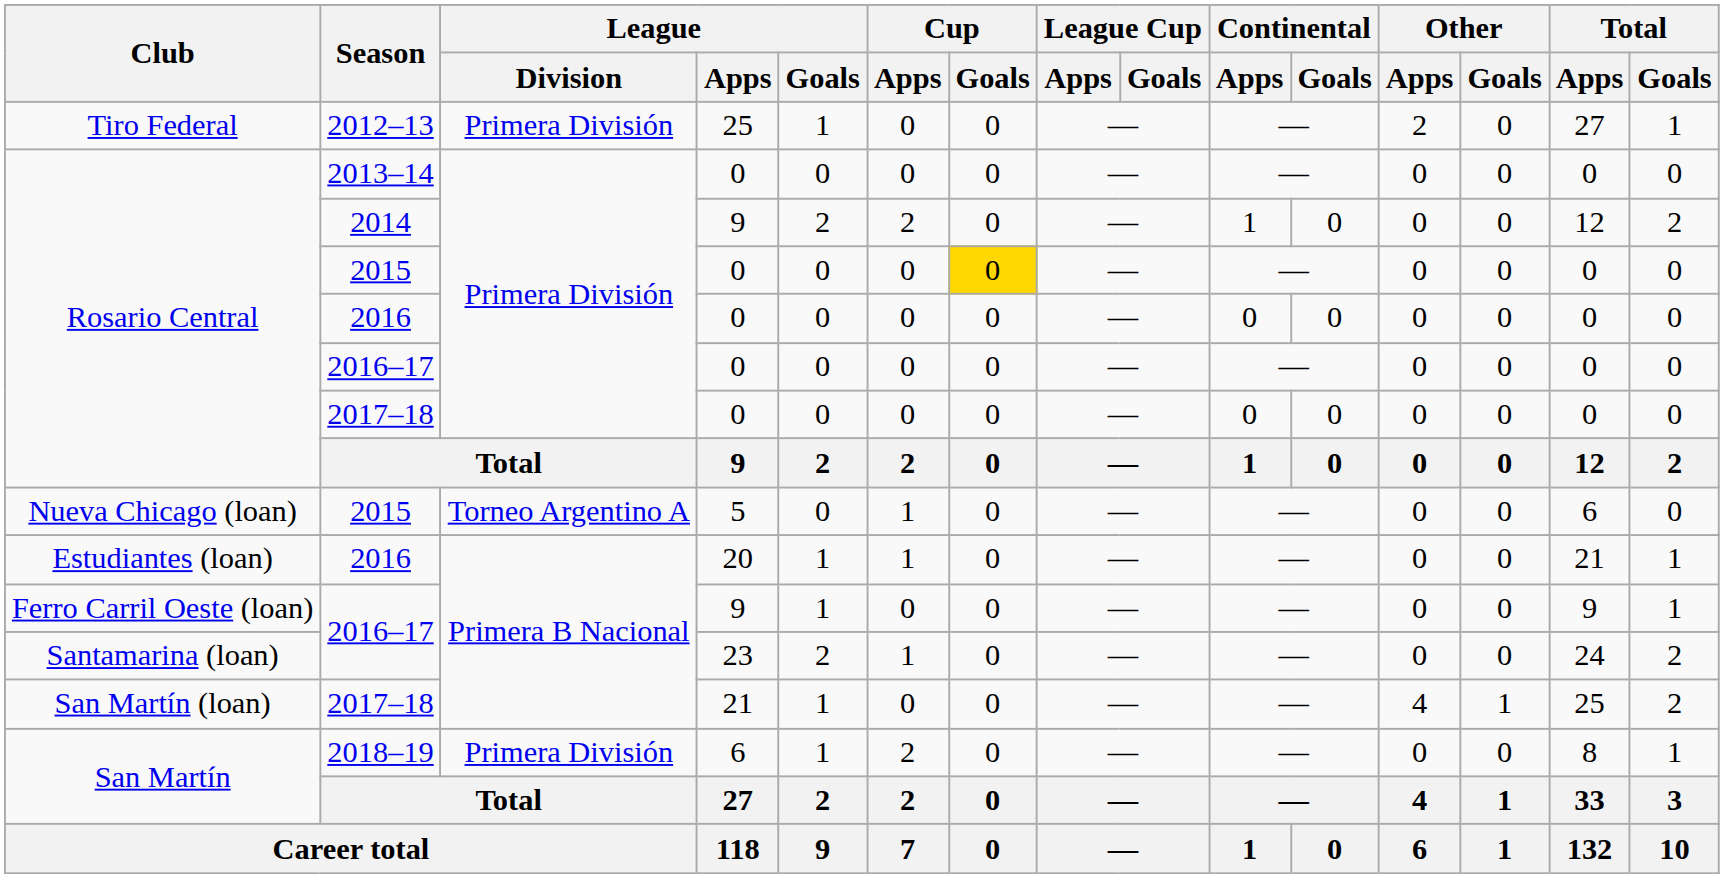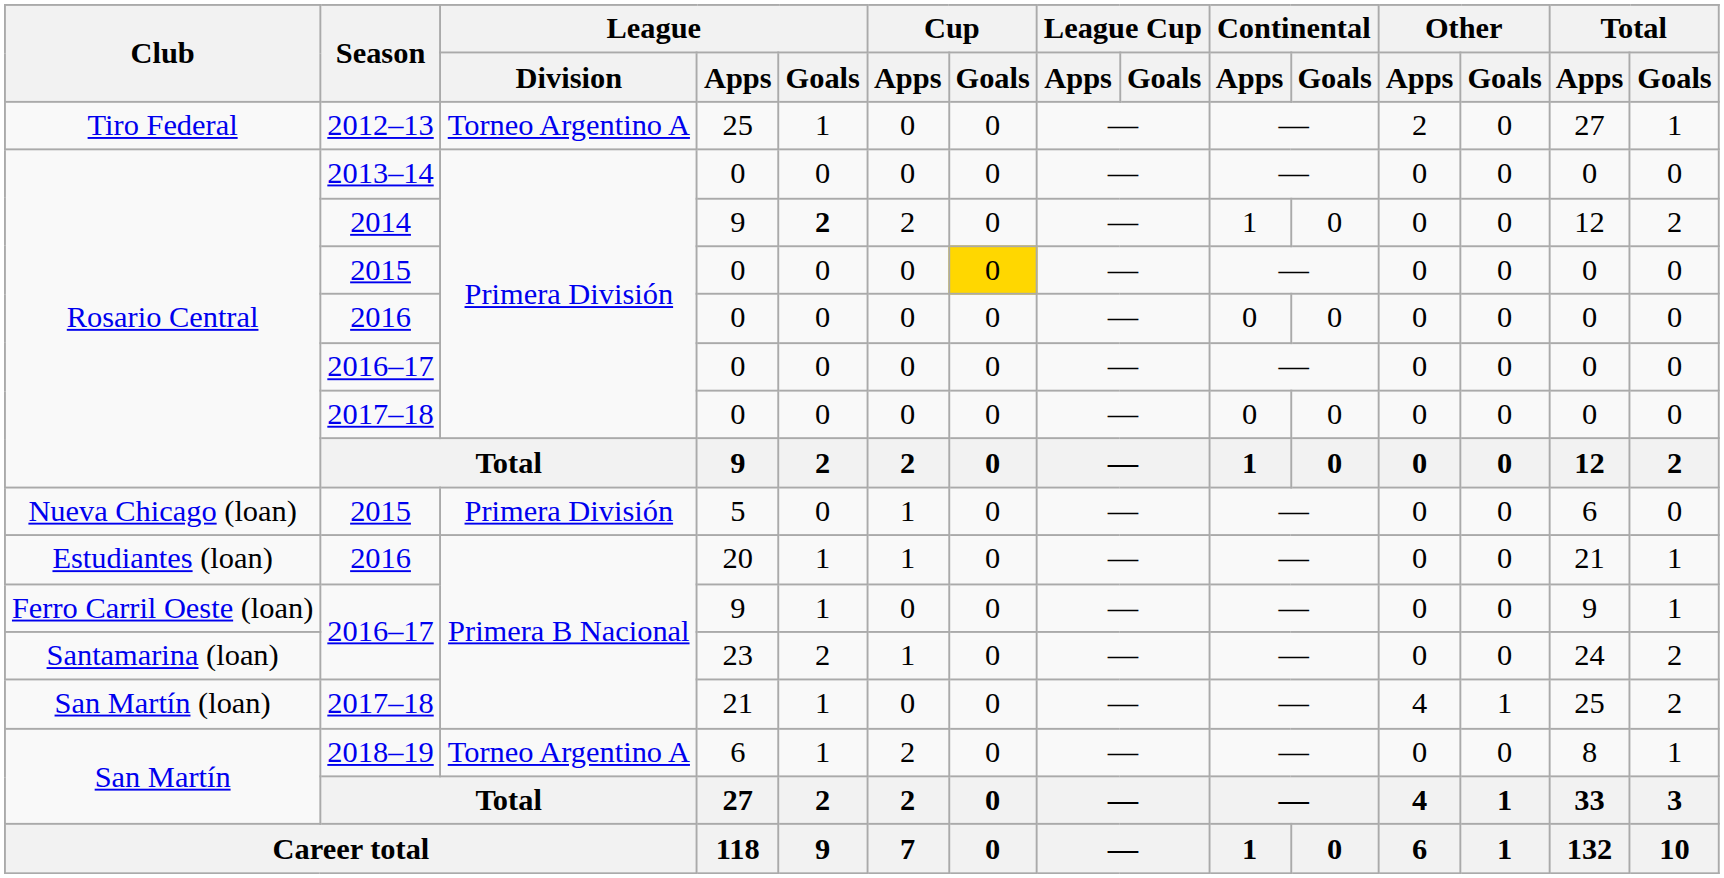Tiro Federal | League / Division: Primera División -> Torneo Argentino A
Rosario Central / 2014 | League / Goals: normal -> bold
Nueva Chicago (loan) | League / Division: Torneo Argentino A -> Primera División
San Martín / 2018–19 | League / Division: Primera División -> Torneo Argentino A
